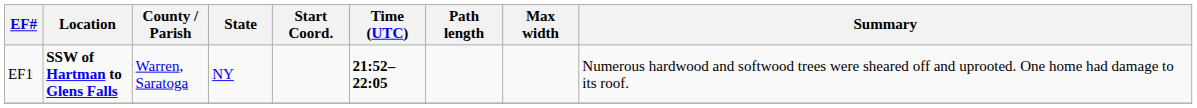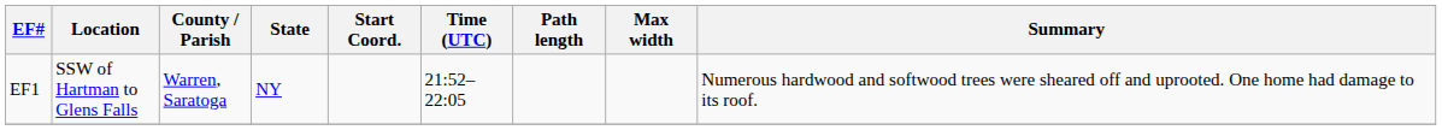EF1 | Location: bold -> normal
EF1 | Time (UTC): bold -> normal
